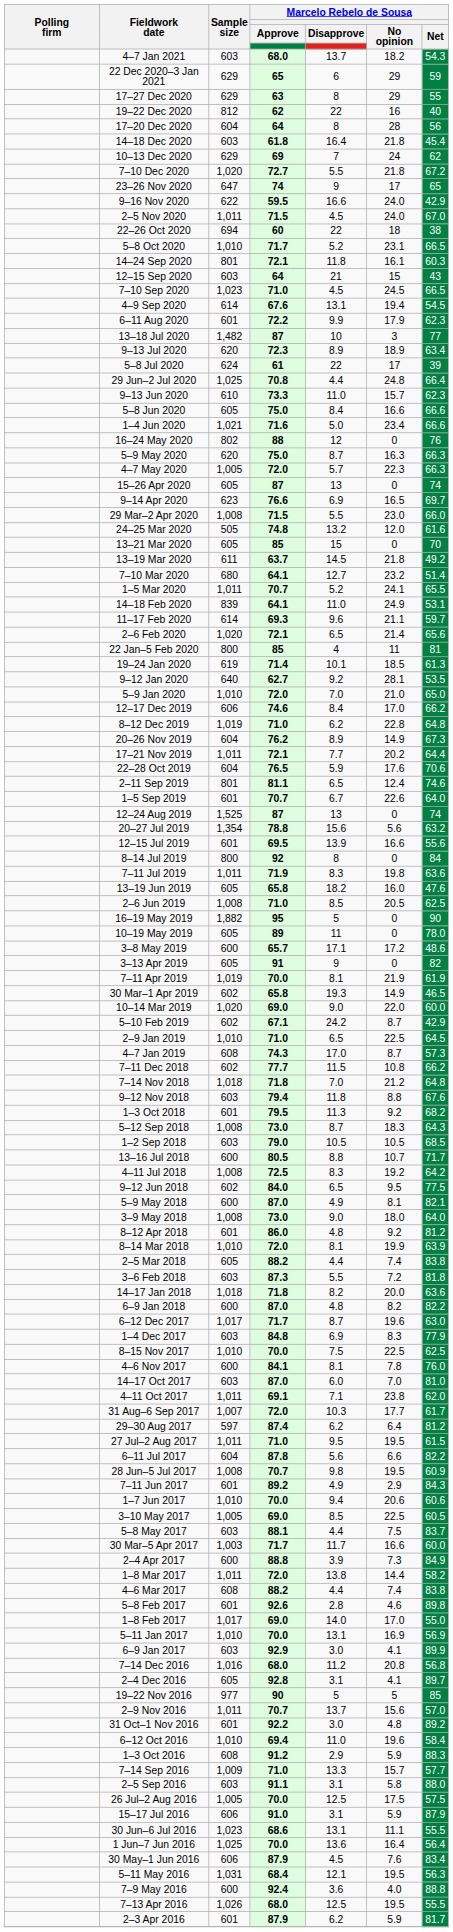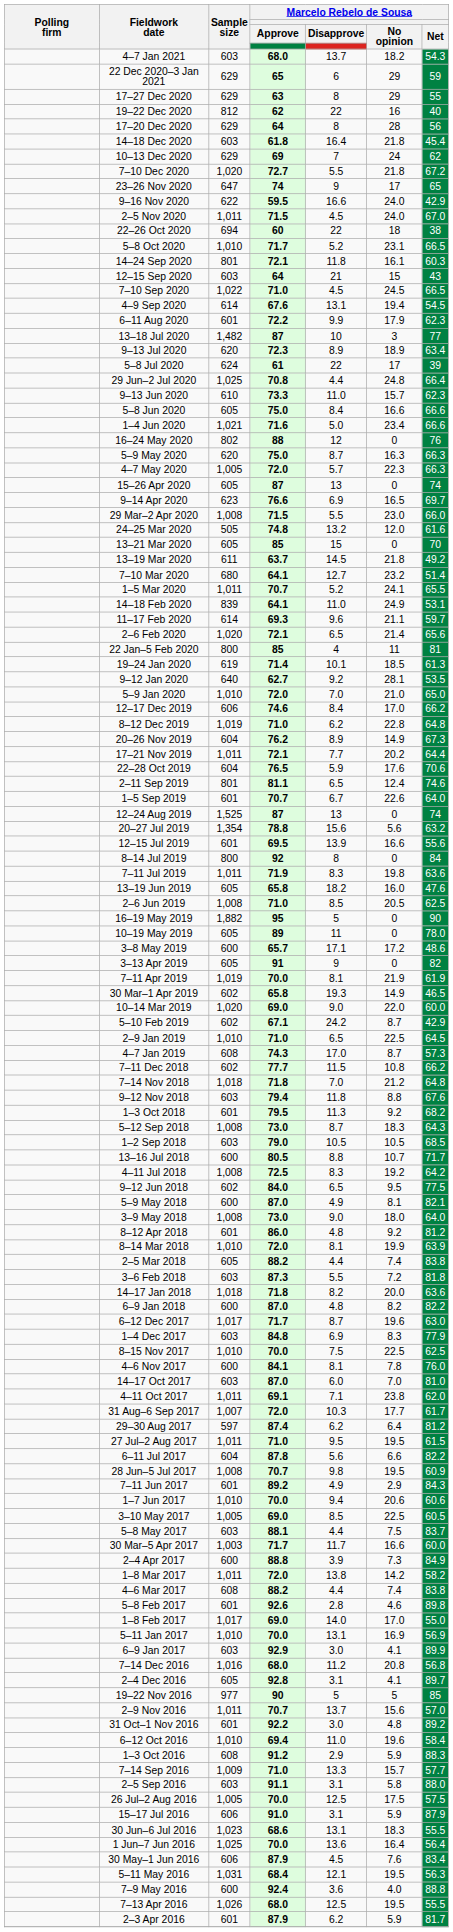17–20 Dec 2020 | Sample size: 604 -> 629
7–10 Sep 2020 | Sample size: 1,023 -> 1,022
1–8 Mar 2017 | Marcelo Rebelo de Sousa / No opinion: 14.4 -> 14.2
30 Jun–6 Jul 2016 | Marcelo Rebelo de Sousa / No opinion: 11.1 -> 18.3
